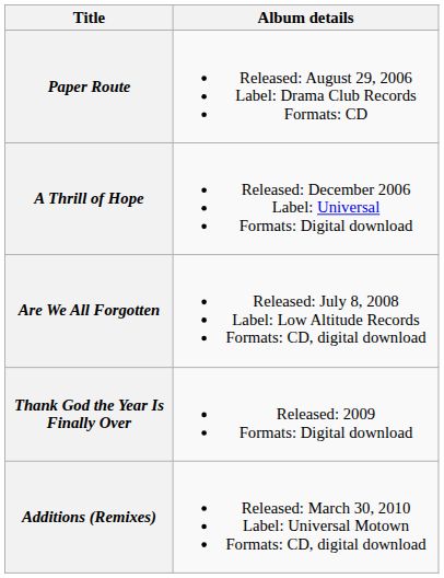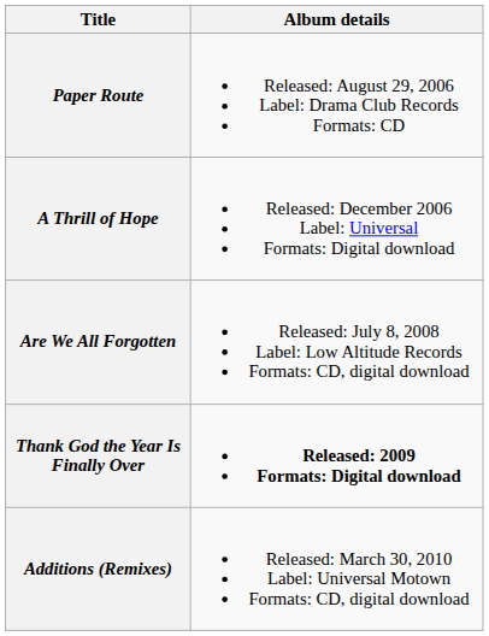Thank God the Year Is Finally Over | Album details: normal -> bold
